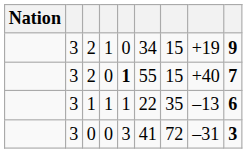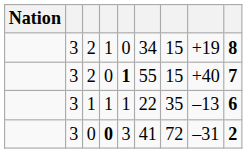row 2 | column 9: 9 -> 8
row 5 | column 4: normal -> bold
row 5 | column 9: 3 -> 2
